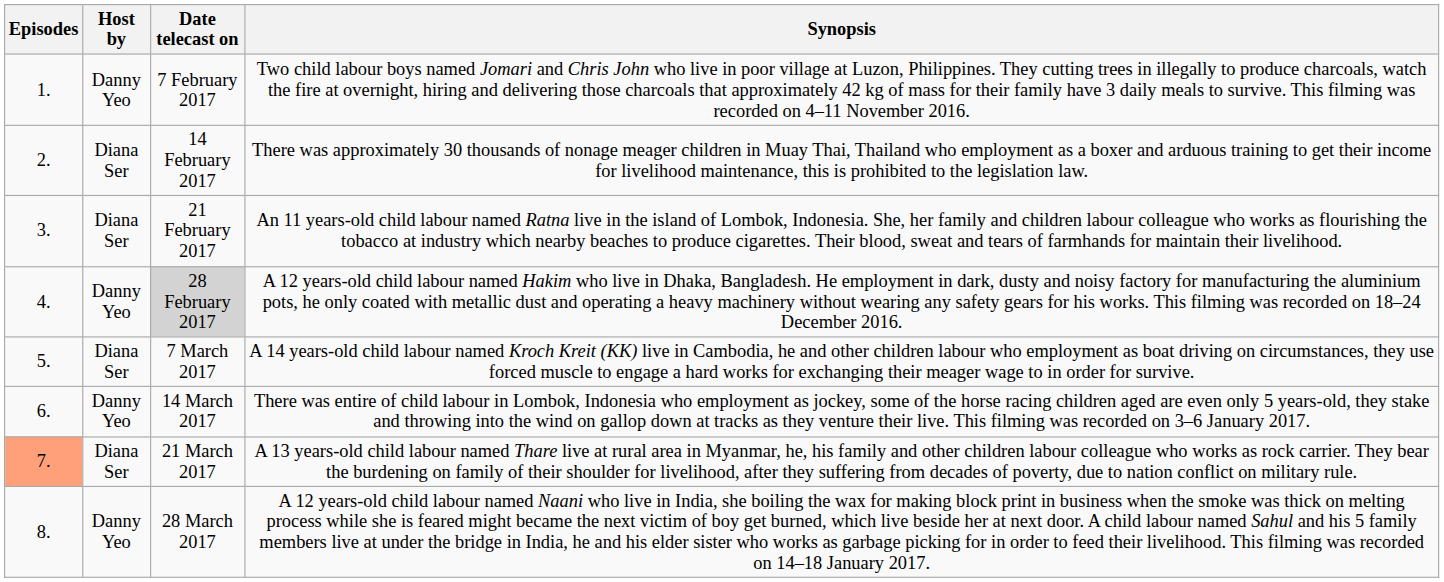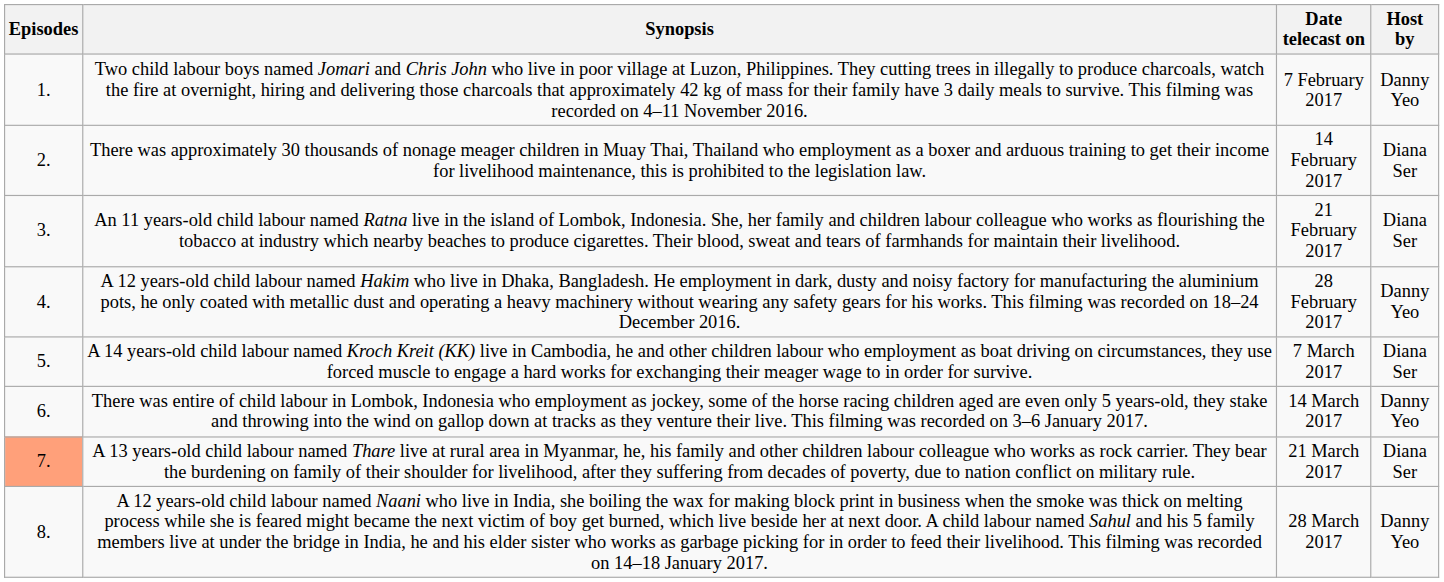columns swapped: Synopsis <-> Host by
row 5 | Date telecast on: lightgrey background -> no background
